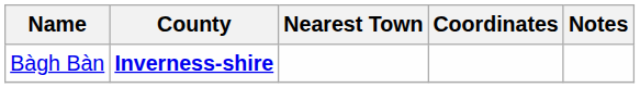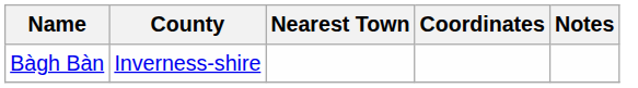Bàgh Bàn | County: bold -> normal
